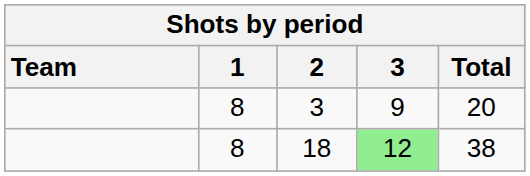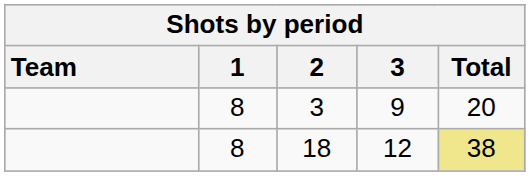18 | 3: lightgreen background -> no background
18 | Total: no background -> khaki background
